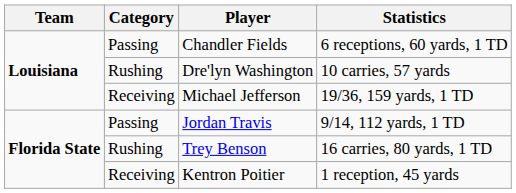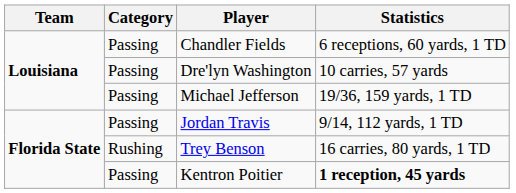Dre'lyn Washington | Category: Rushing -> Passing
Michael Jefferson | Category: Receiving -> Passing
Kentron Poitier | Category: Receiving -> Passing
Kentron Poitier | Statistics: normal -> bold
